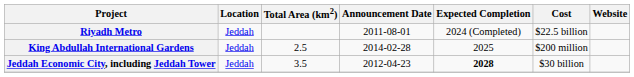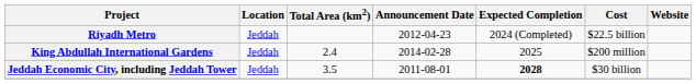Riyadh Metro | Announcement Date: 2011-08-01 -> 2012-04-23
King Abdullah International Gardens | Total Area (km2): 2.5 -> 2.4
Jeddah Economic City, including Jeddah Tower | Announcement Date: 2012-04-23 -> 2011-08-01
